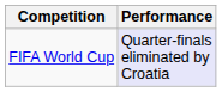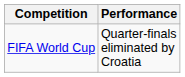FIFA World Cup | Performance: lavender background -> no background
